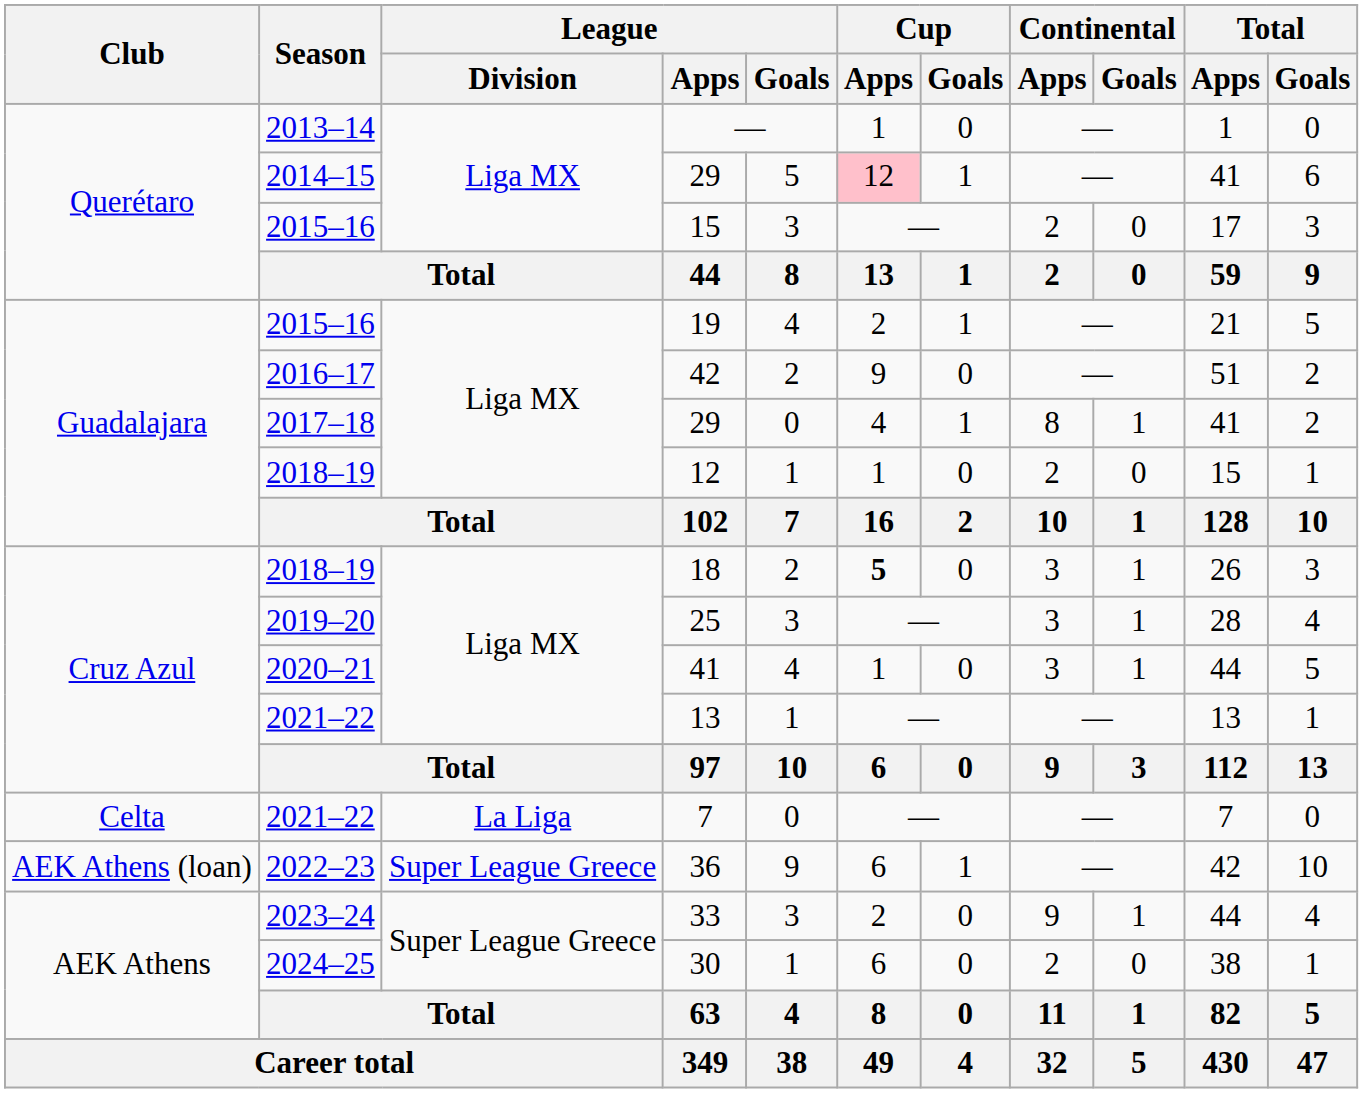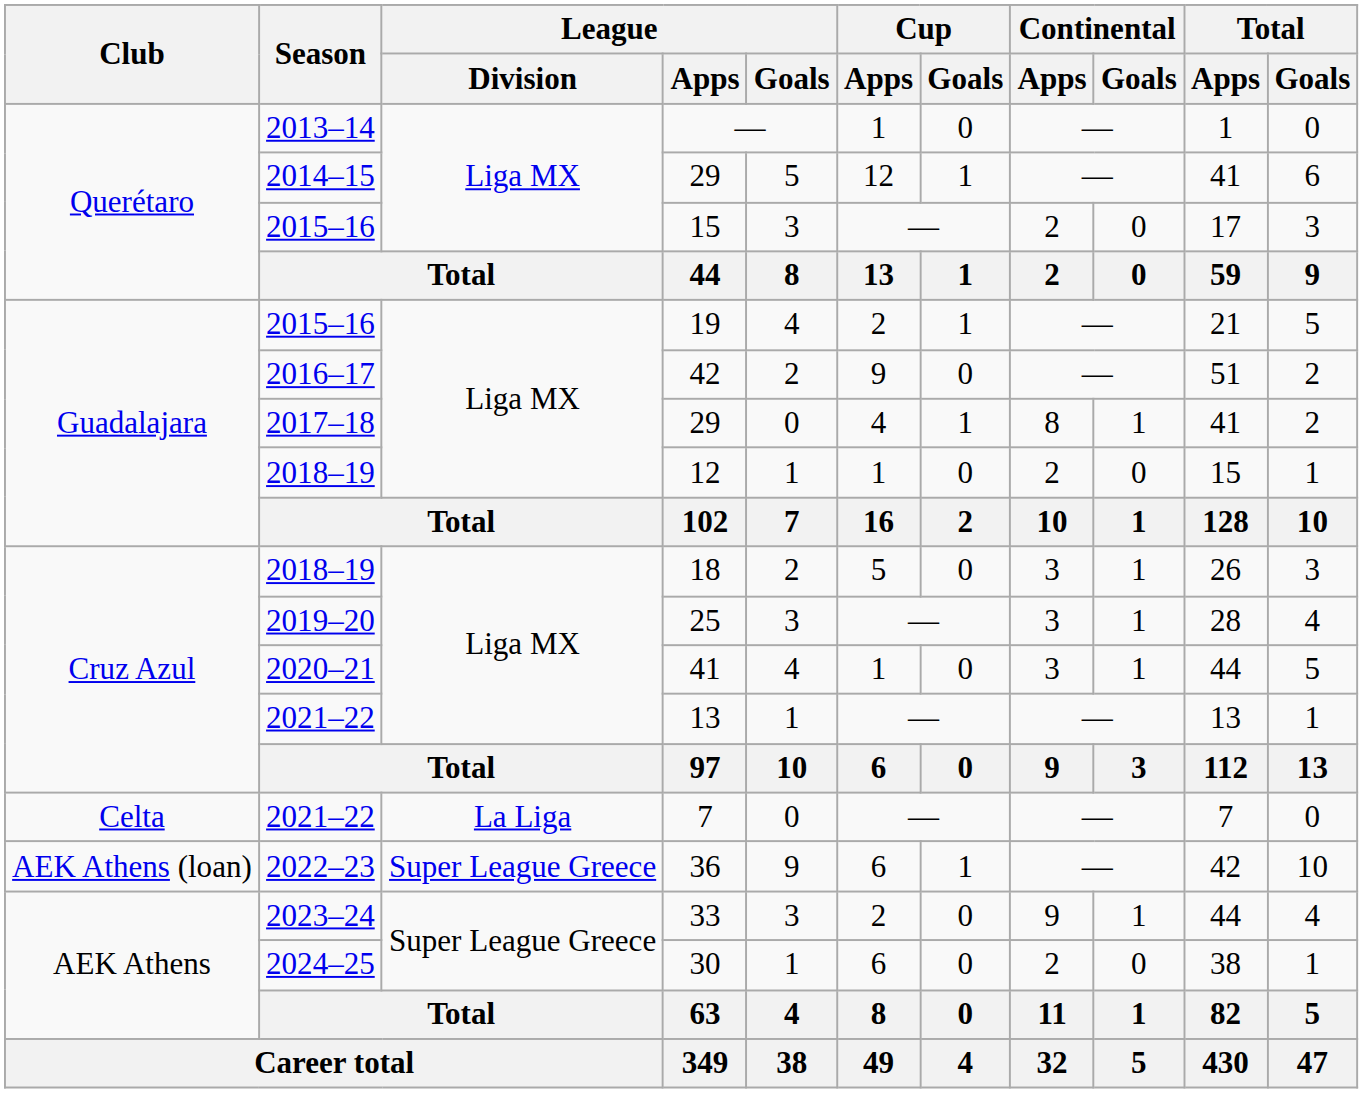2014–15 / 29 | Cup / Apps: pink background -> no background
18 | Cup / Apps: bold -> normal
